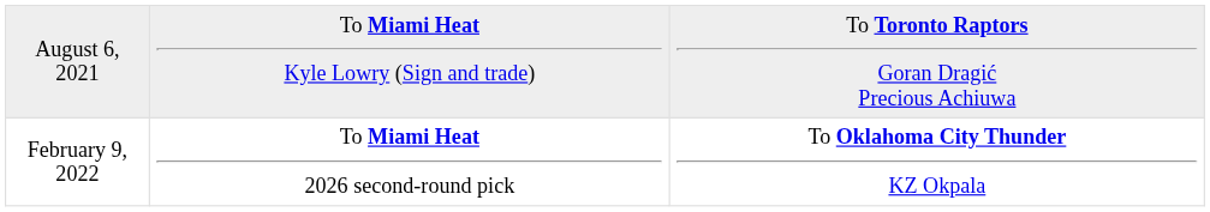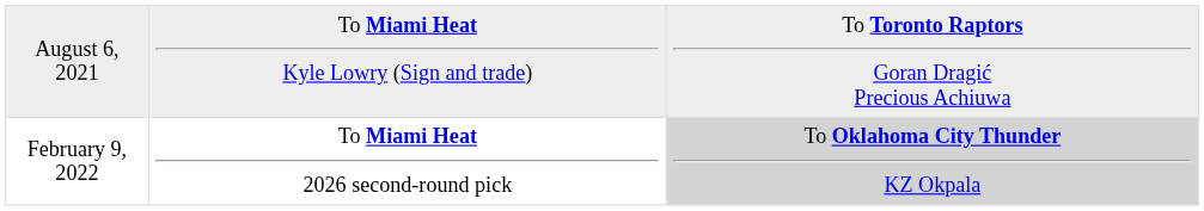February 9, 2022 | column 3: no background -> lightgrey background
